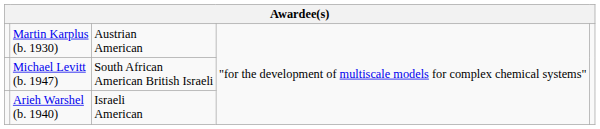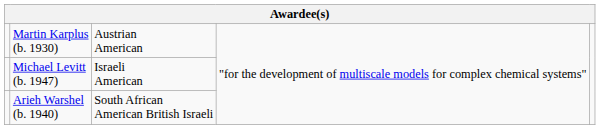Michael Levitt (b. 1947) | column 3: South African American British Israeli -> Israeli American
Arieh Warshel (b. 1940) | column 3: Israeli American -> South African American British Israeli
